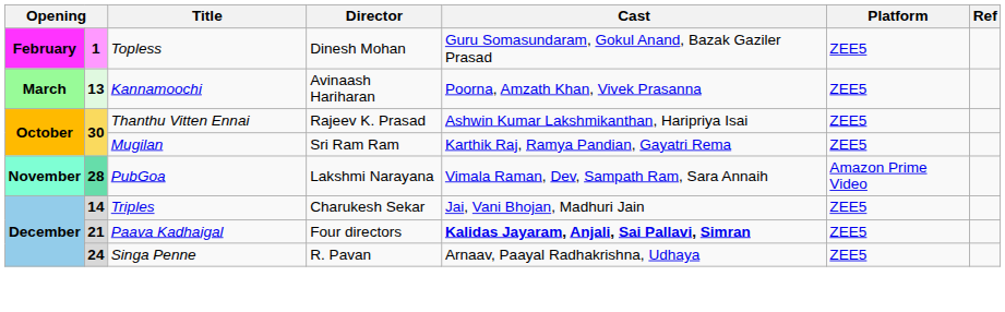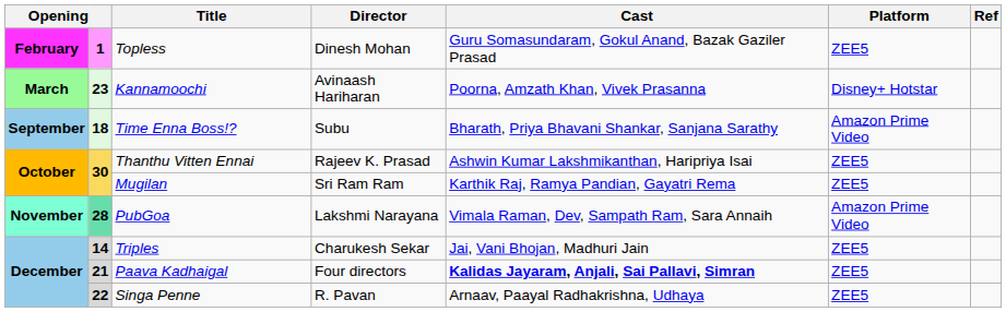Kannamoochi | column 2: 13 -> 23
Kannamoochi | Platform: ZEE5 -> Disney+ Hotstar
+ row: September | 18 | Time Enna Boss!? | Subu | Bharath, Priya Bhavani Shankar, Sanjana Sarathy | Amazon Prime Video
Singa Penne | column 2: 24 -> 22
